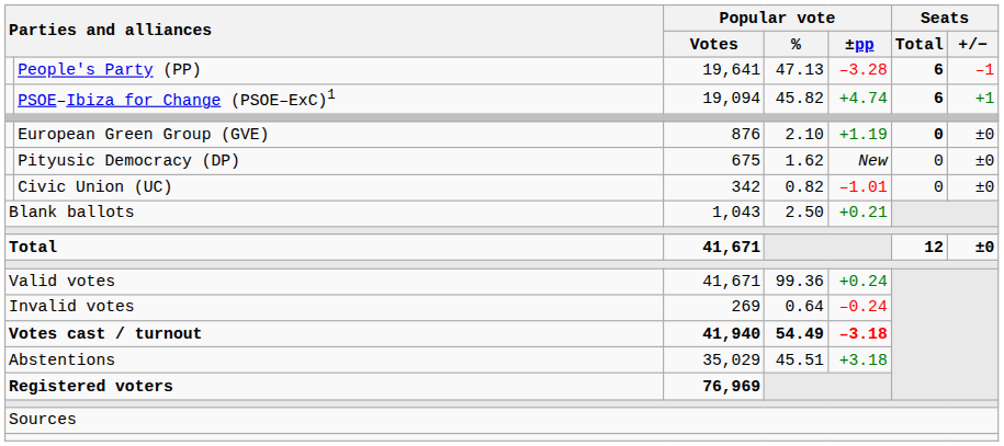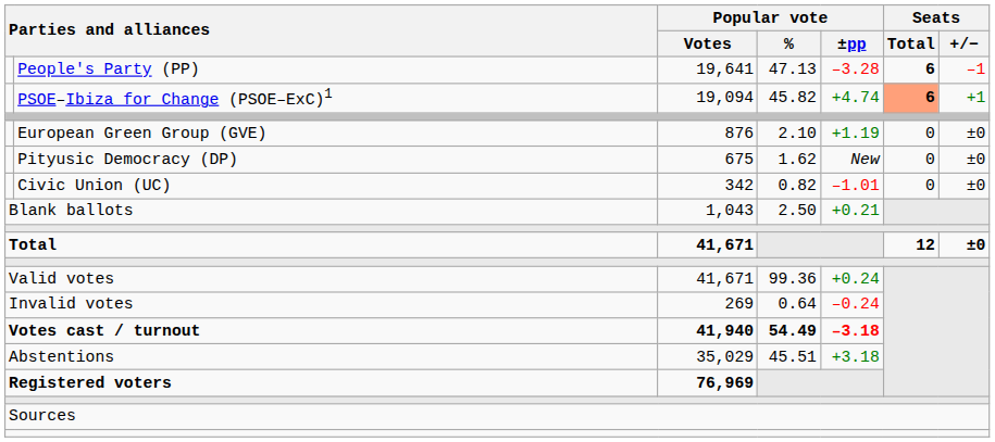PSOE–Ibiza for Change (PSOE–ExC)1 | Seats / Total: no background -> lightsalmon background
European Green Group (GVE) | Seats / Total: bold -> normal
